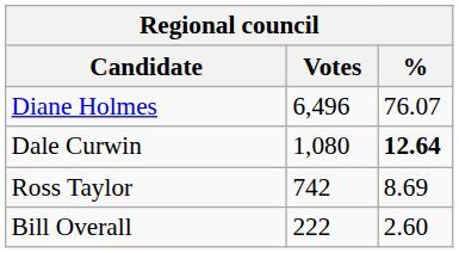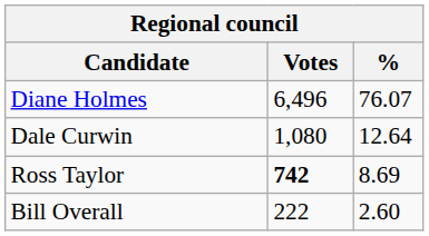Dale Curwin | %: bold -> normal
Ross Taylor | Votes: normal -> bold
